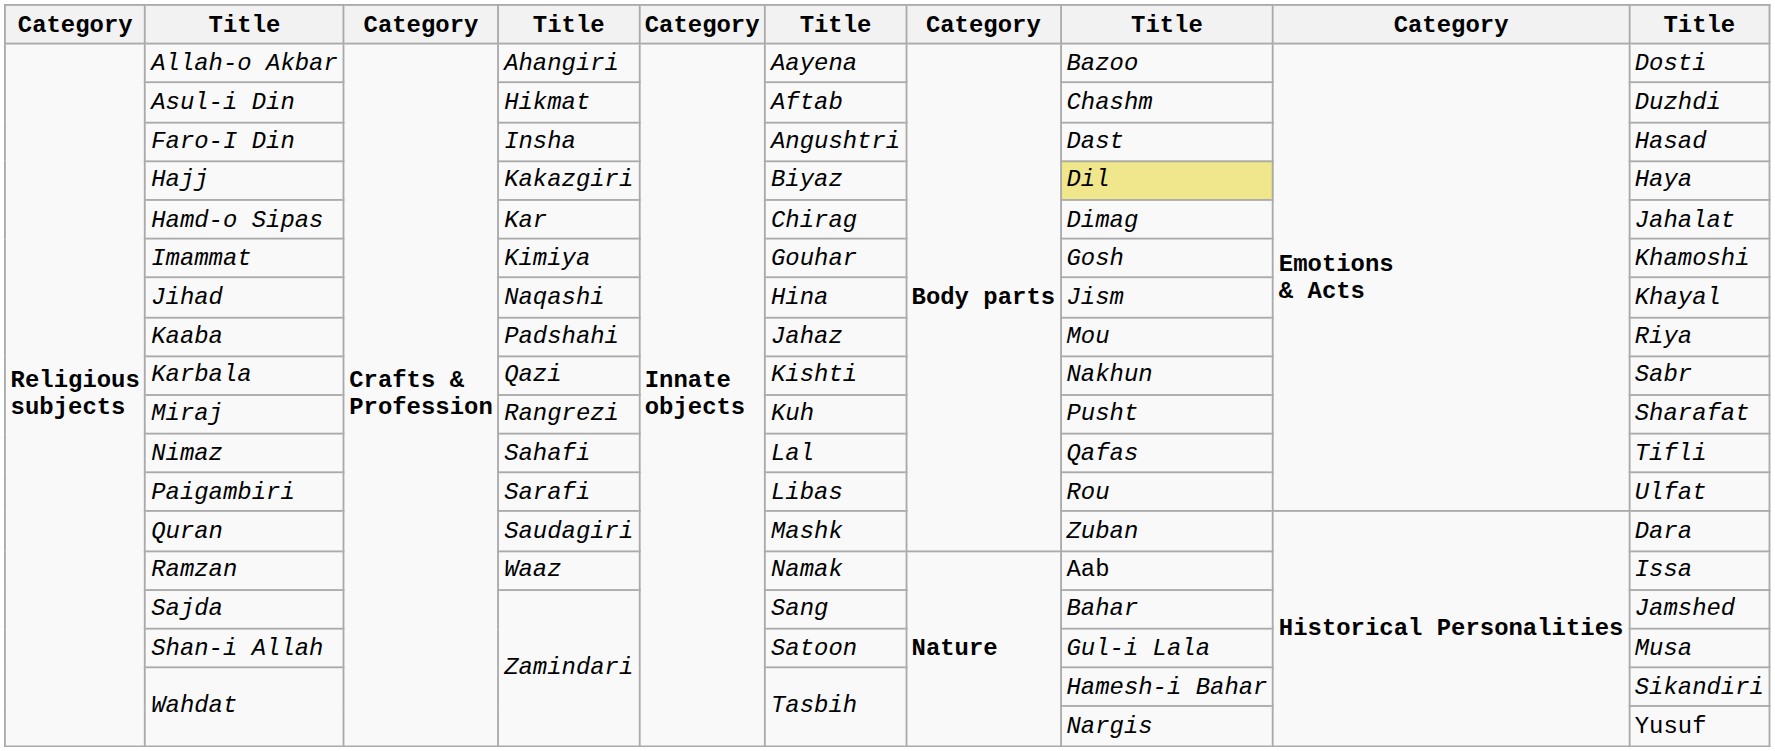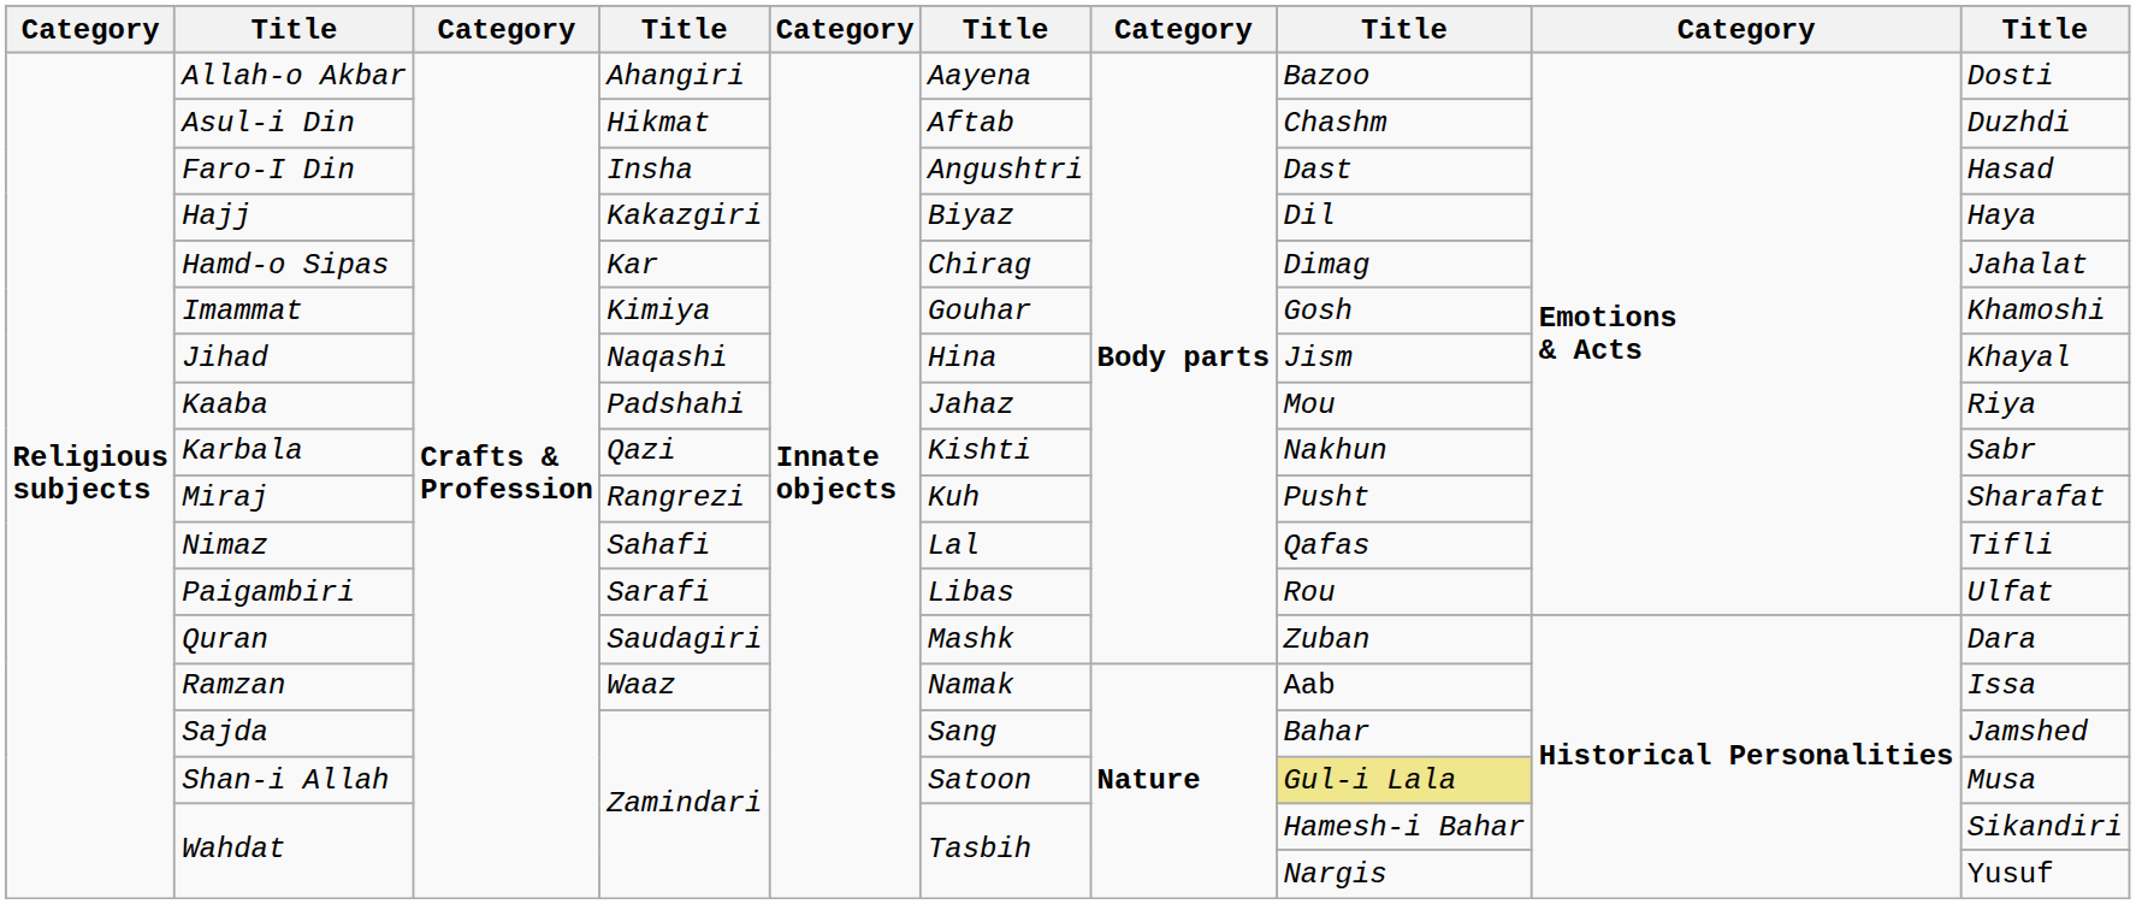Hajj | column 8: khaki background -> no background
Shan-i Allah | column 8: no background -> khaki background
